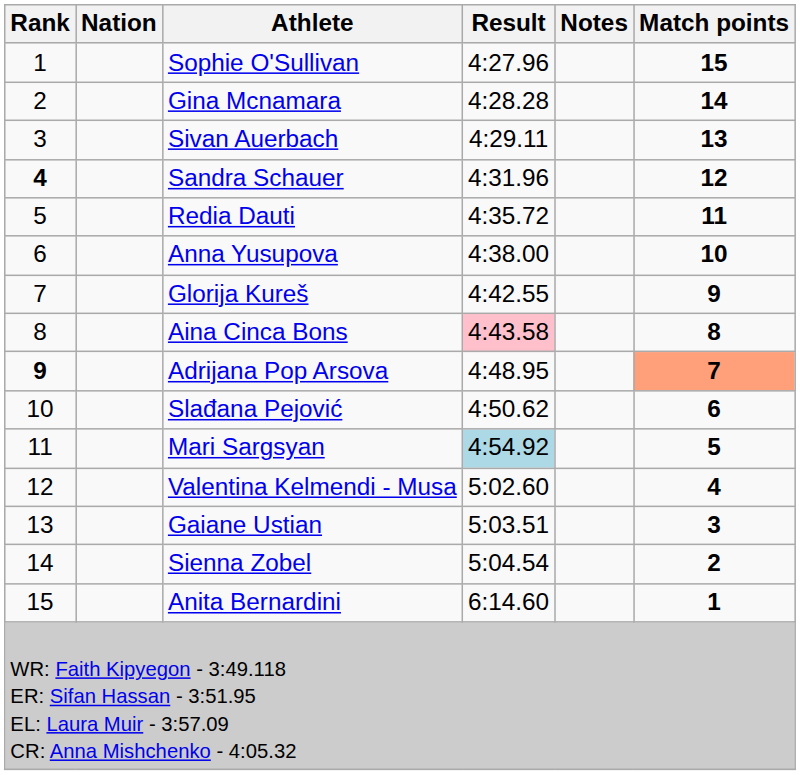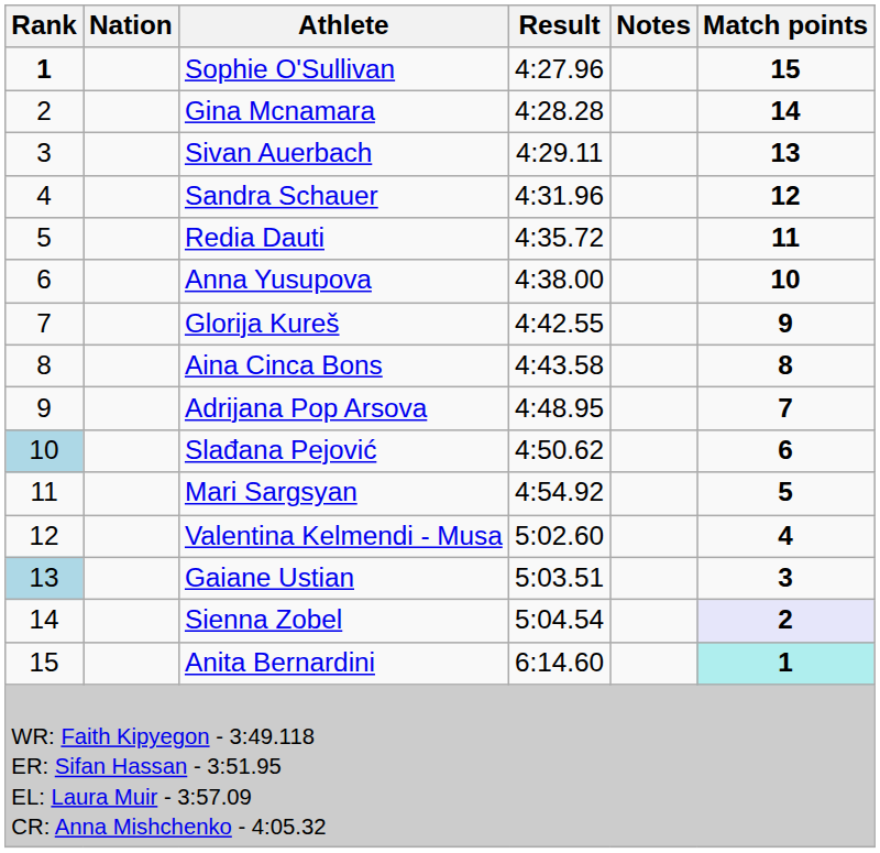Sophie O'Sullivan | Rank: normal -> bold
Sandra Schauer | Rank: bold -> normal
Aina Cinca Bons | Result: pink background -> no background
Adrijana Pop Arsova | Rank: bold -> normal
Adrijana Pop Arsova | Match points: lightsalmon background -> no background
Slađana Pejović | Rank: no background -> lightblue background
Mari Sargsyan | Result: lightblue background -> no background
Gaiane Ustian | Rank: no background -> lightblue background
Sienna Zobel | Match points: no background -> lavender background
Anita Bernardini | Match points: no background -> paleturquoise background
